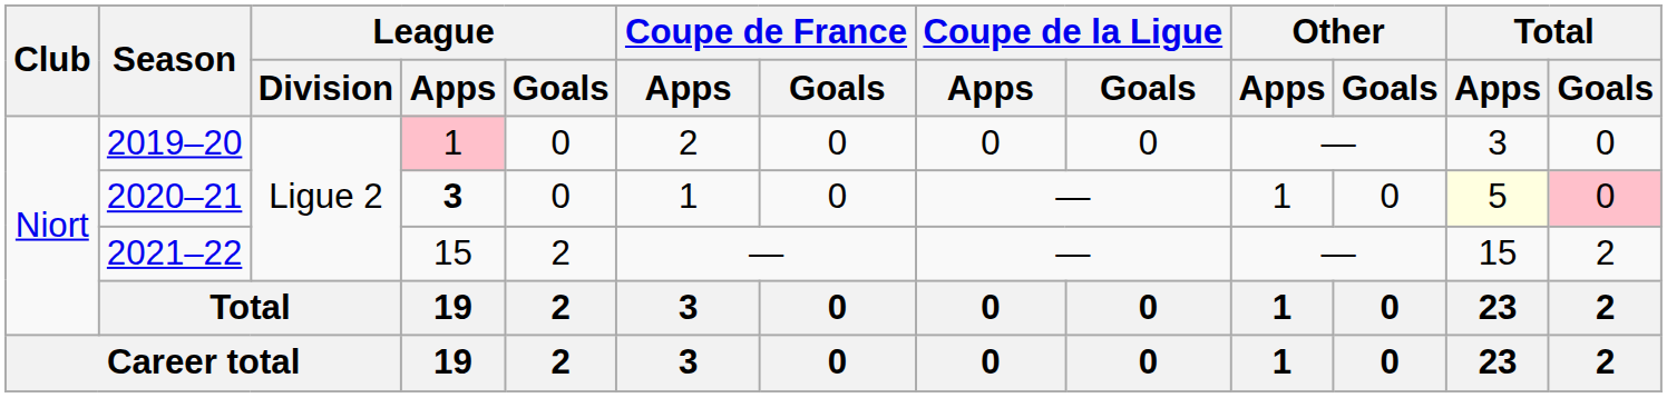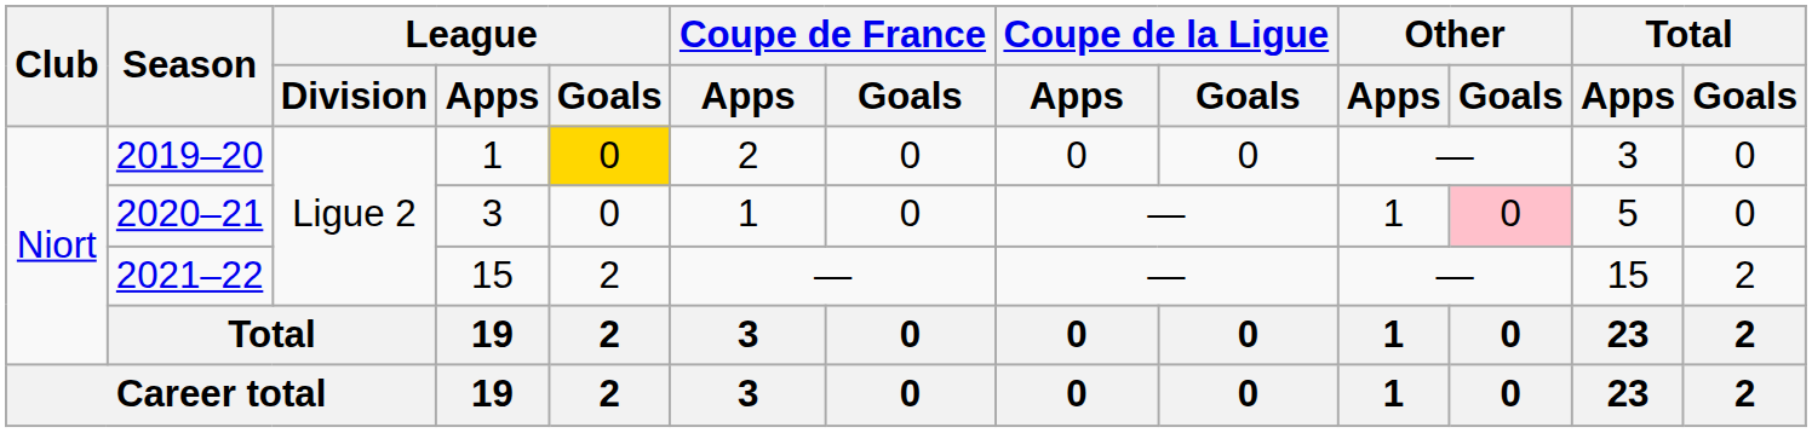2019–20 | League / Apps: pink background -> no background
2019–20 | League / Goals: no background -> gold background
2020–21 | League / Apps: bold -> normal
2020–21 | Other / Goals: no background -> pink background
2020–21 | Total / Apps: lightyellow background -> no background
2020–21 | Total / Goals: pink background -> no background
